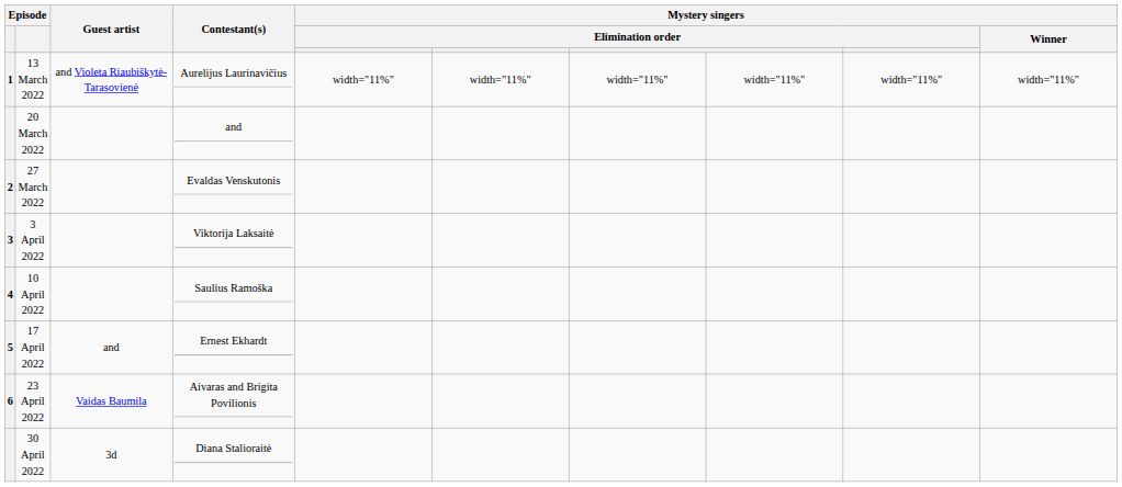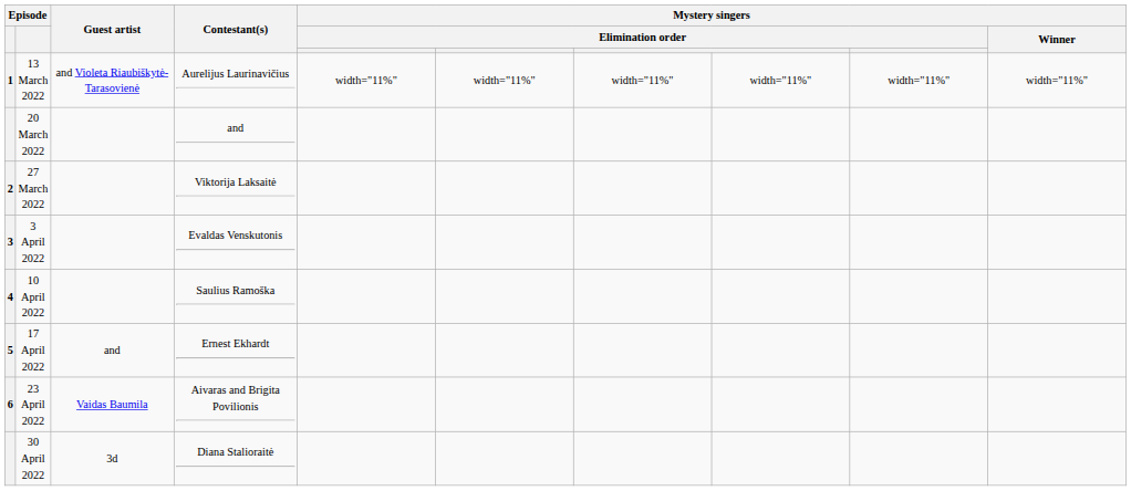27 March 2022 | Contestant(s): Evaldas Venskutonis -> Viktorija Laksaitė
3 April 2022 | Contestant(s): Viktorija Laksaitė -> Evaldas Venskutonis
